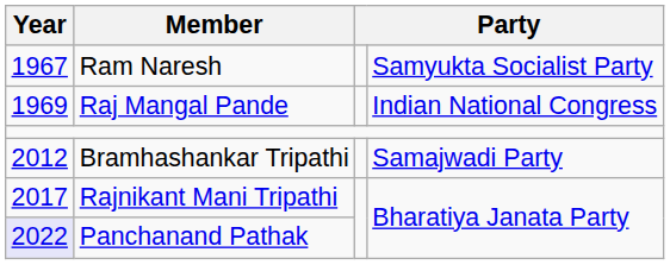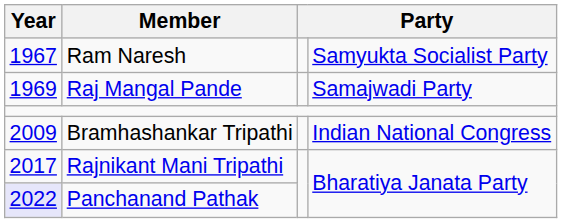Raj Mangal Pande | column 4: Indian National Congress -> Samajwadi Party
Bramhashankar Tripathi | Year: 2012 -> 2009
Bramhashankar Tripathi | column 4: Samajwadi Party -> Indian National Congress
